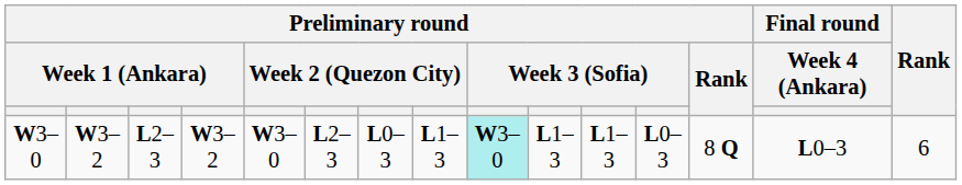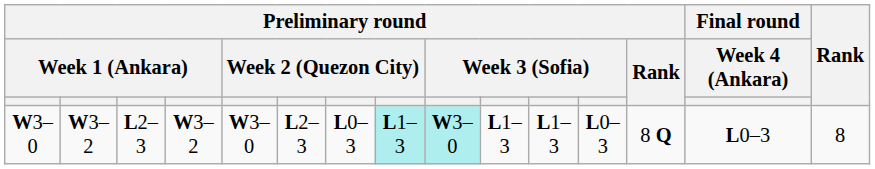row 4 | column 8: no background -> paleturquoise background
row 4 | Rank: 6 -> 8
